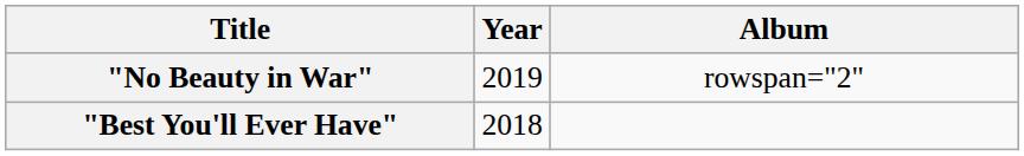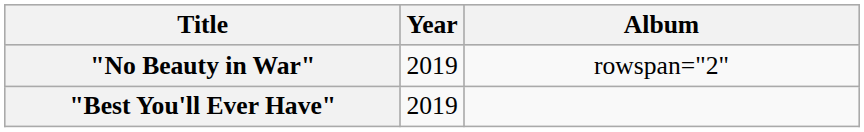"Best You'll Ever Have" | Year: 2018 -> 2019
